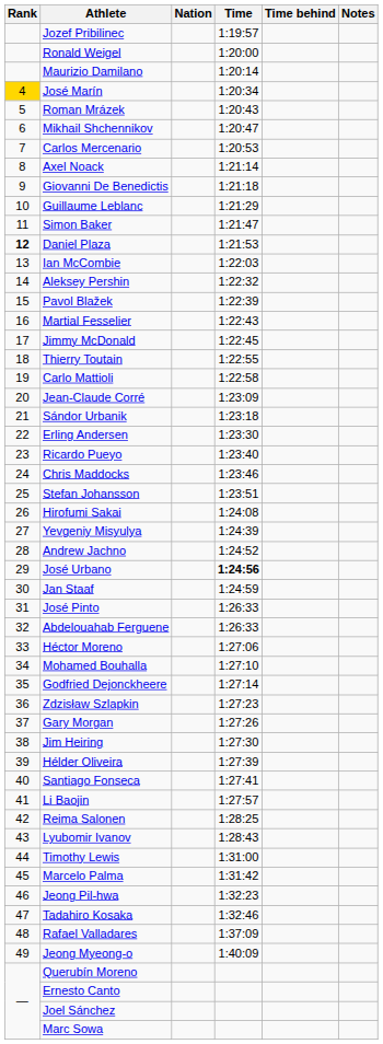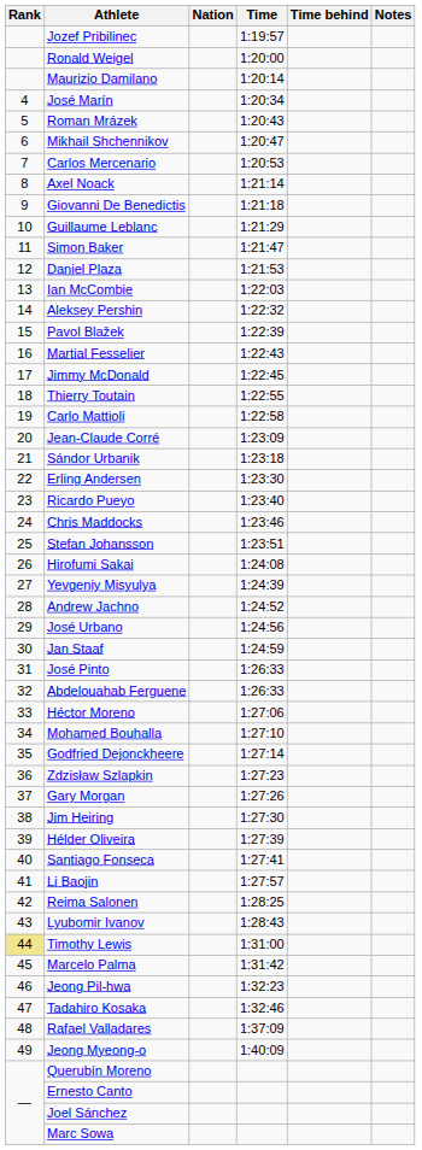José Marín | Rank: gold background -> no background
Daniel Plaza | Rank: bold -> normal
José Urbano | Time: bold -> normal
Timothy Lewis | Rank: no background -> khaki background
